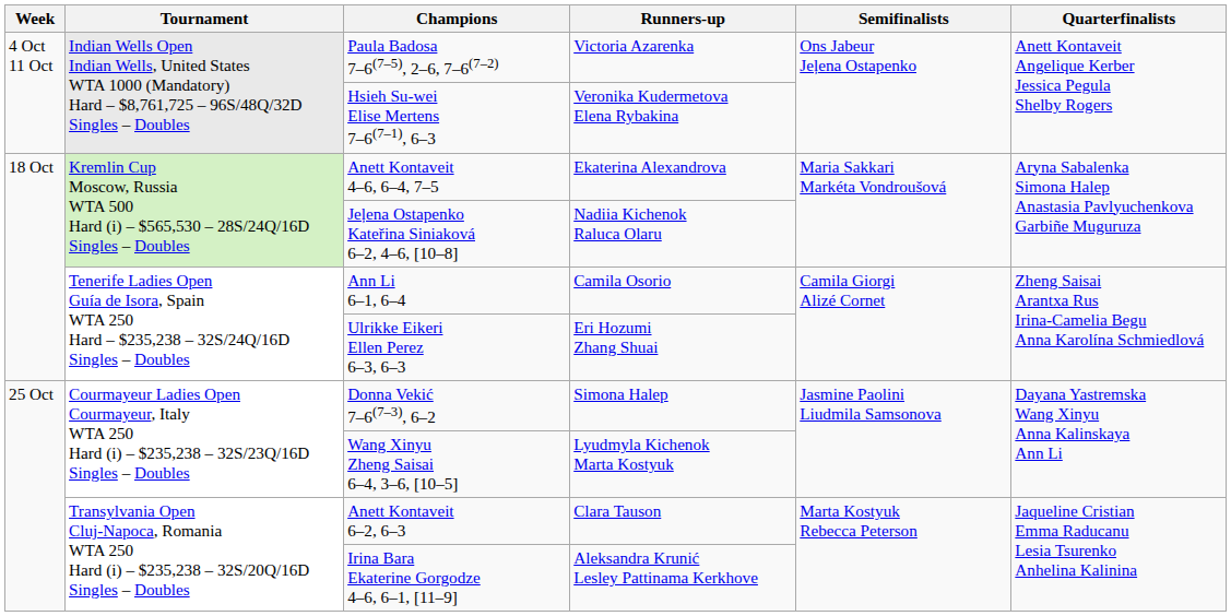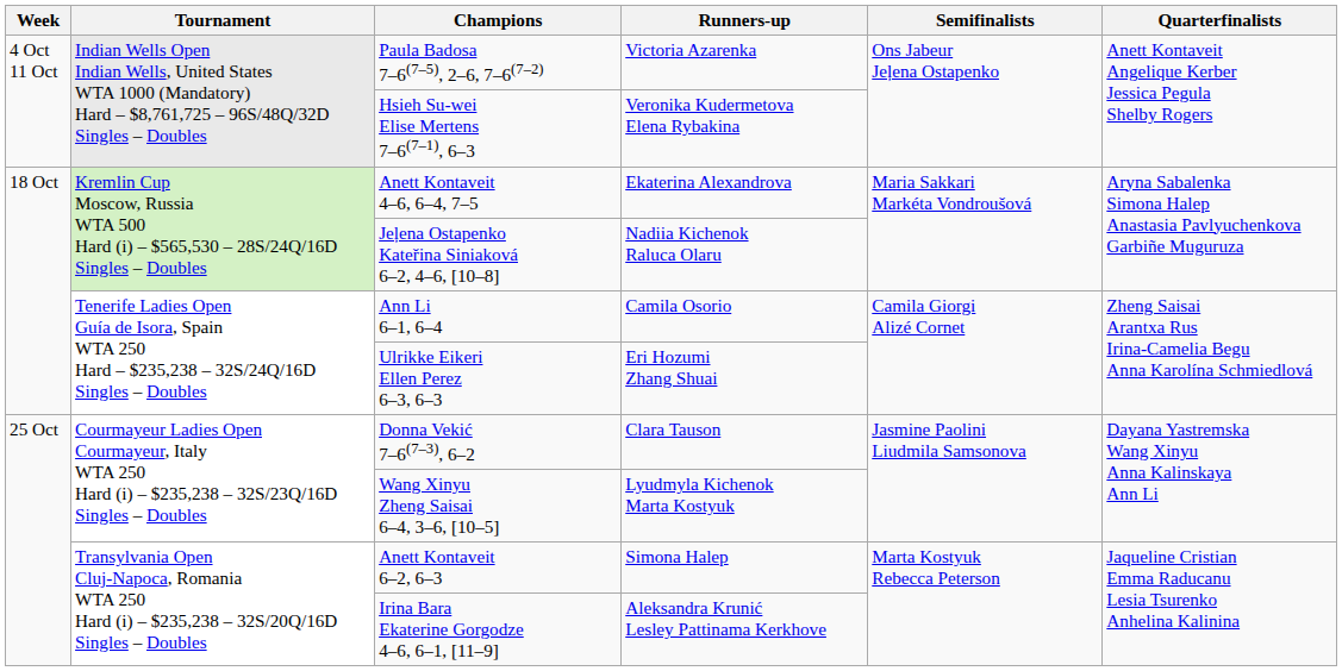Donna Vekić 7–6(7–3), 6–2 | Runners-up: Simona Halep -> Clara Tauson
Anett Kontaveit 6–2, 6–3 | Runners-up: Clara Tauson -> Simona Halep
